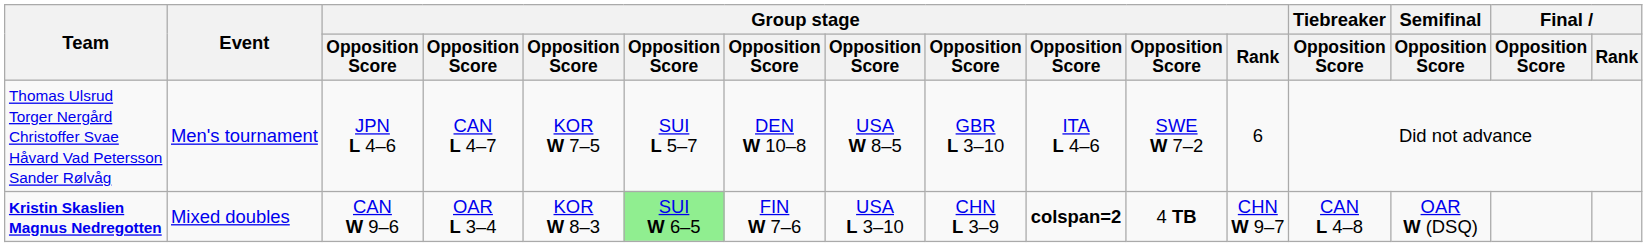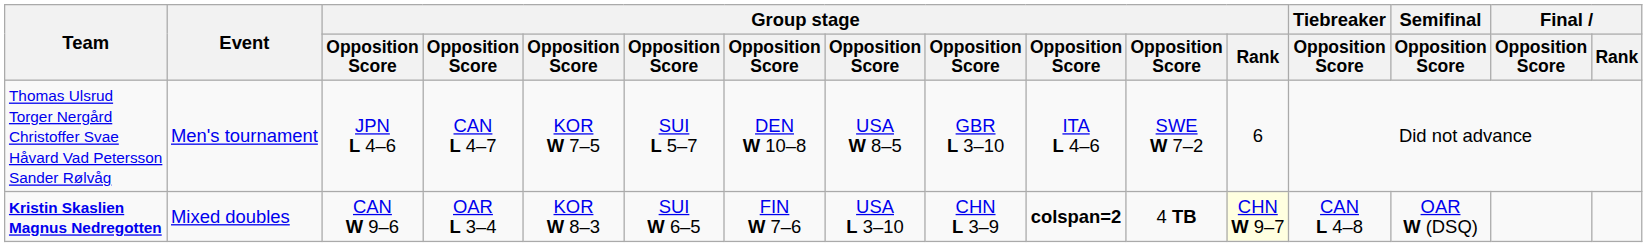Kristin Skaslien Magnus Nedregotten | column 6: lightgreen background -> no background
Kristin Skaslien Magnus Nedregotten | Group stage / Rank: no background -> lightyellow background
